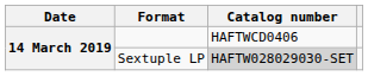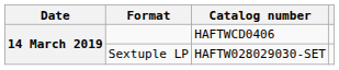Sextuple LP | Catalog number: lightgrey background -> no background
